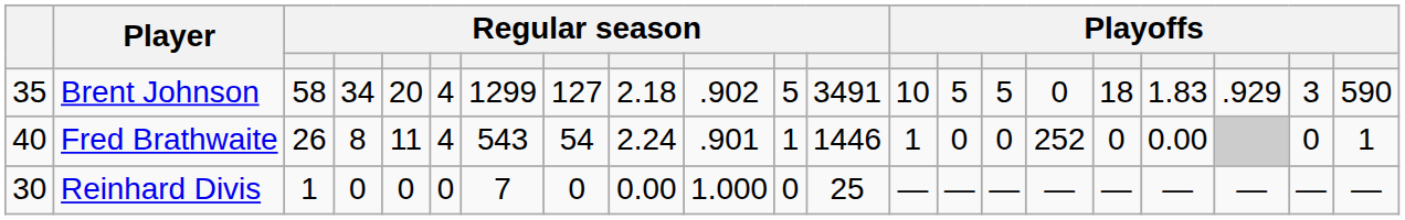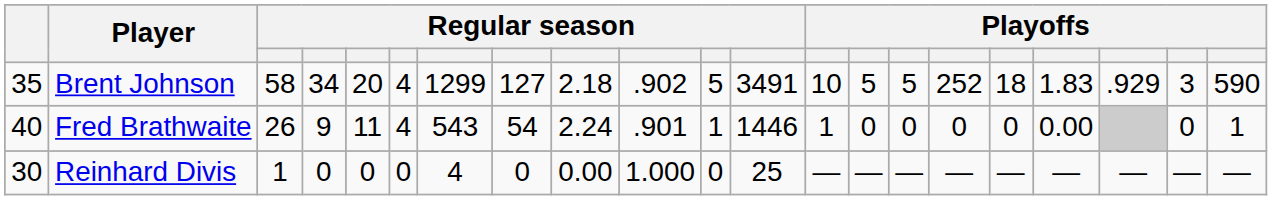Brent Johnson | column 16: 0 -> 252
Fred Brathwaite | column 4: 8 -> 9
Fred Brathwaite | column 16: 252 -> 0
Reinhard Divis | column 7: 7 -> 4
